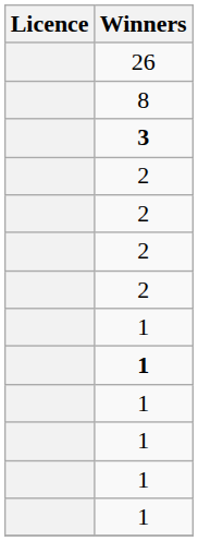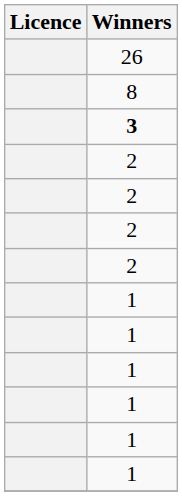row 10 | Winners: bold -> normal
